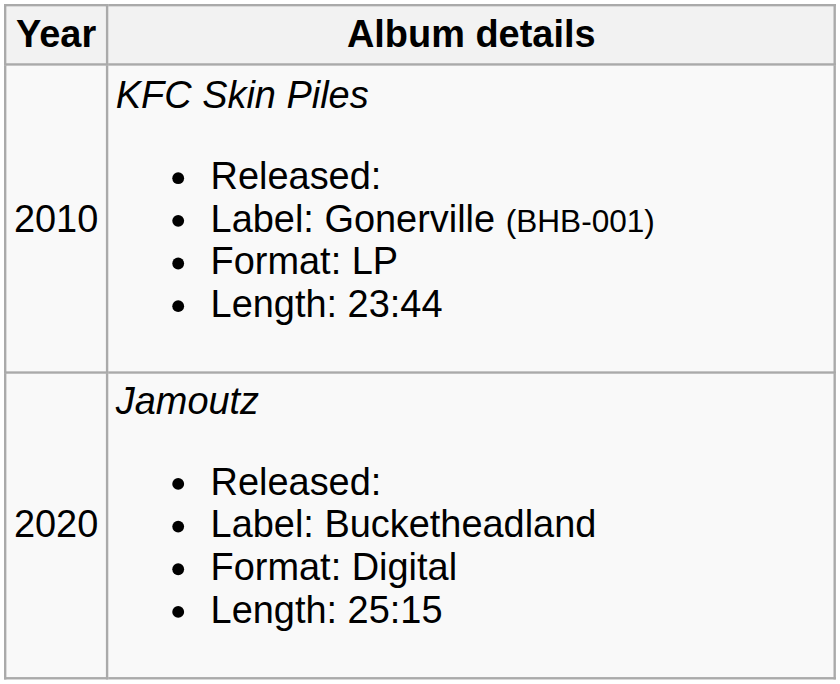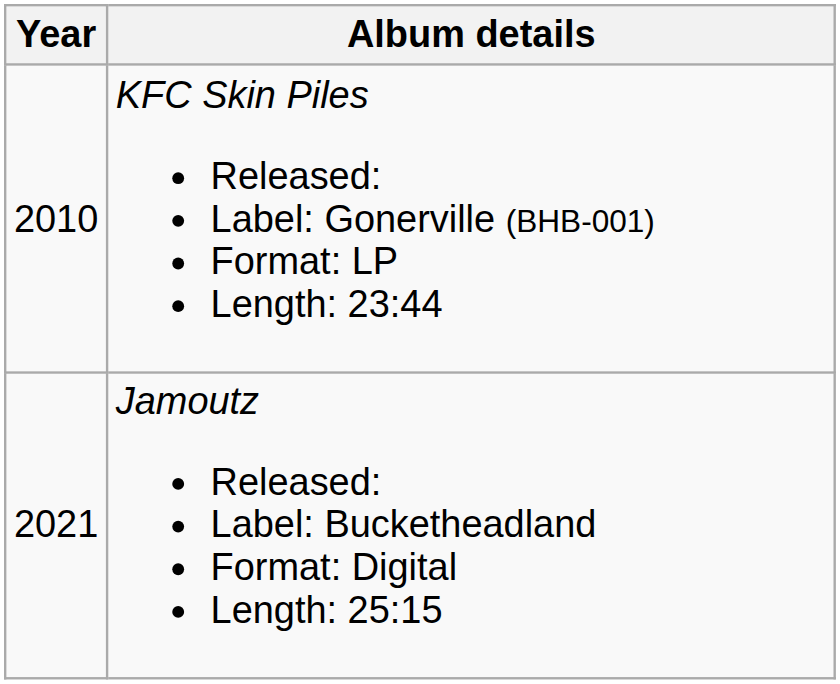row 3 | Year: 2020 -> 2021
